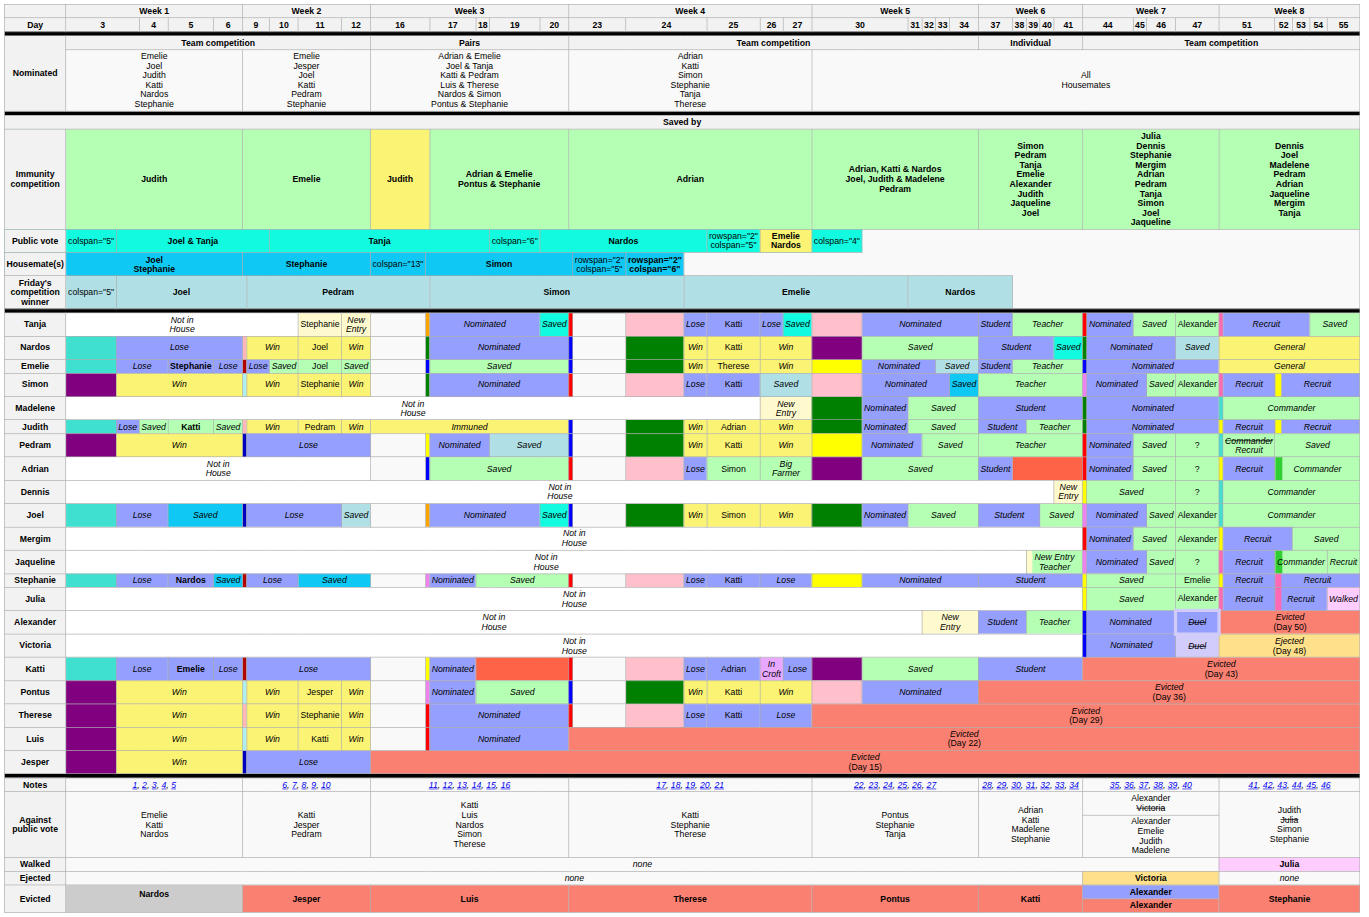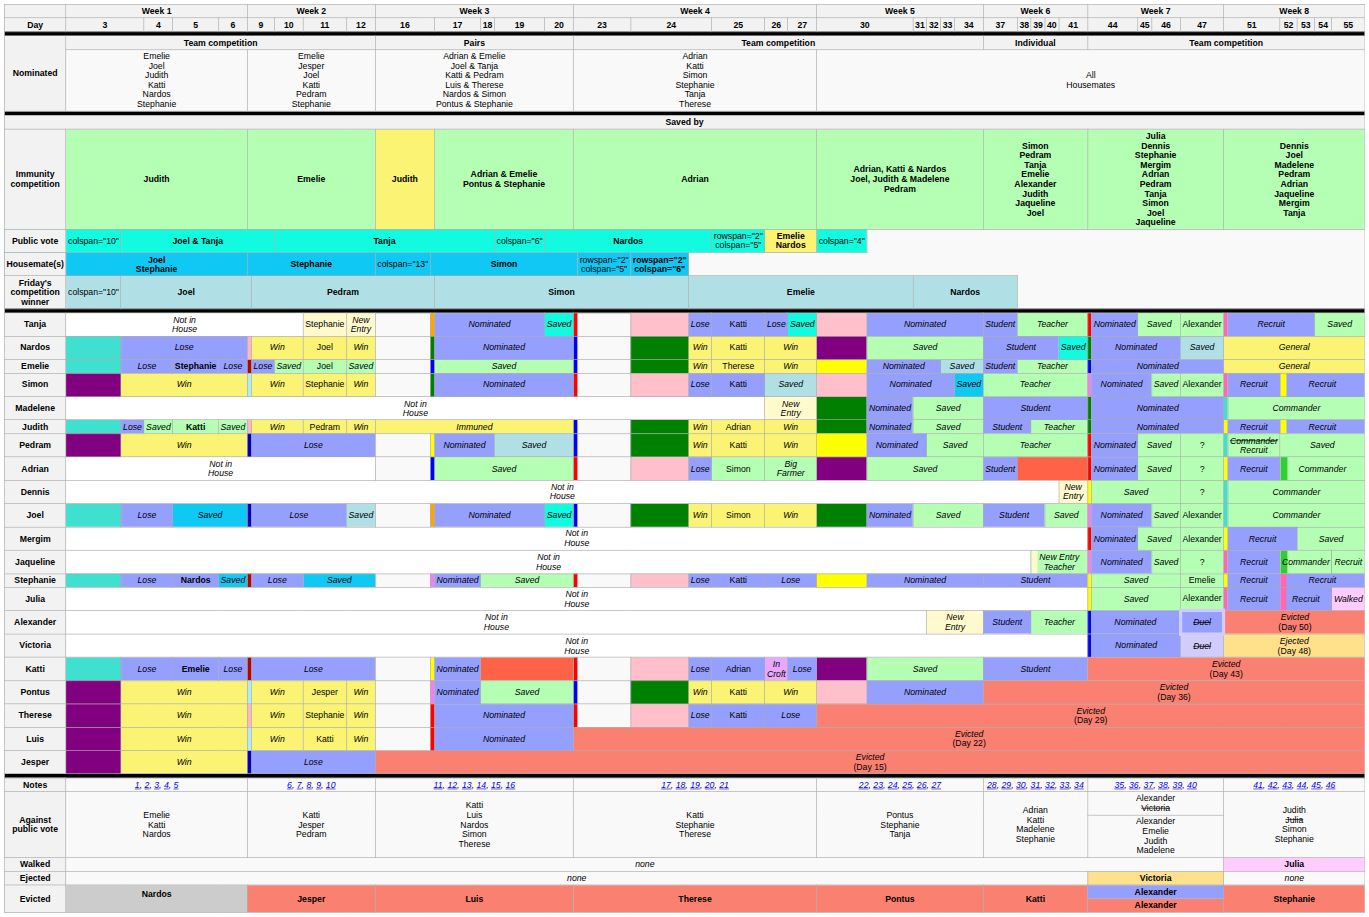Public vote | column 2: colspan="5" -> colspan="10"
Friday's competition winner | column 2: colspan="5" -> colspan="10"
